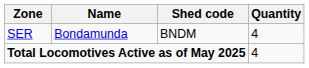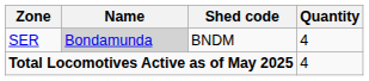SER | Name: no background -> lightgrey background
